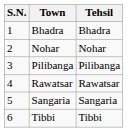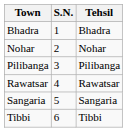columns swapped: S.N. <-> Town
